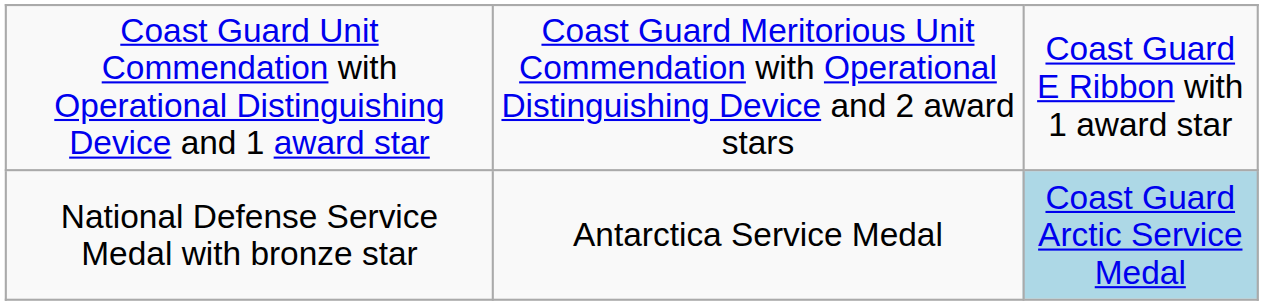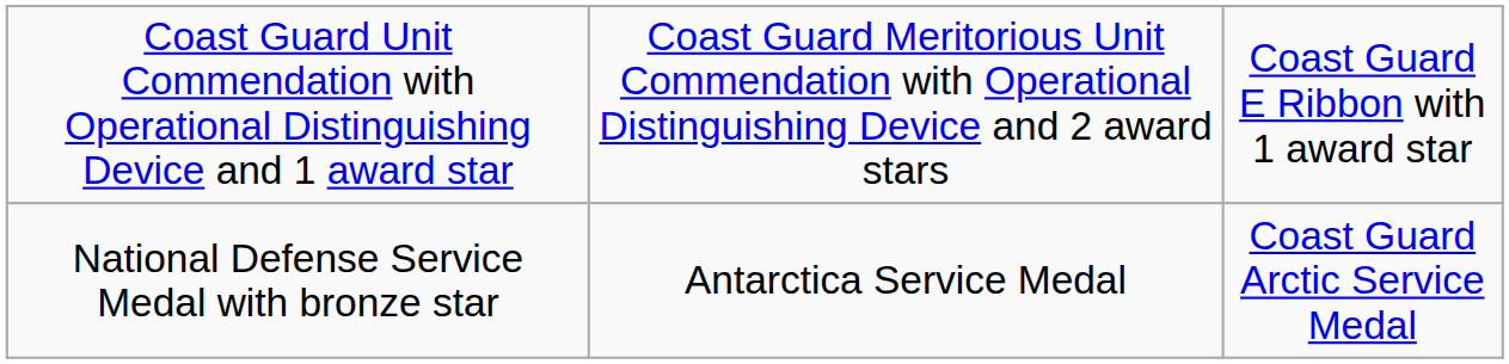National Defense Service Medal with bronze star | column 3: lightblue background -> no background
